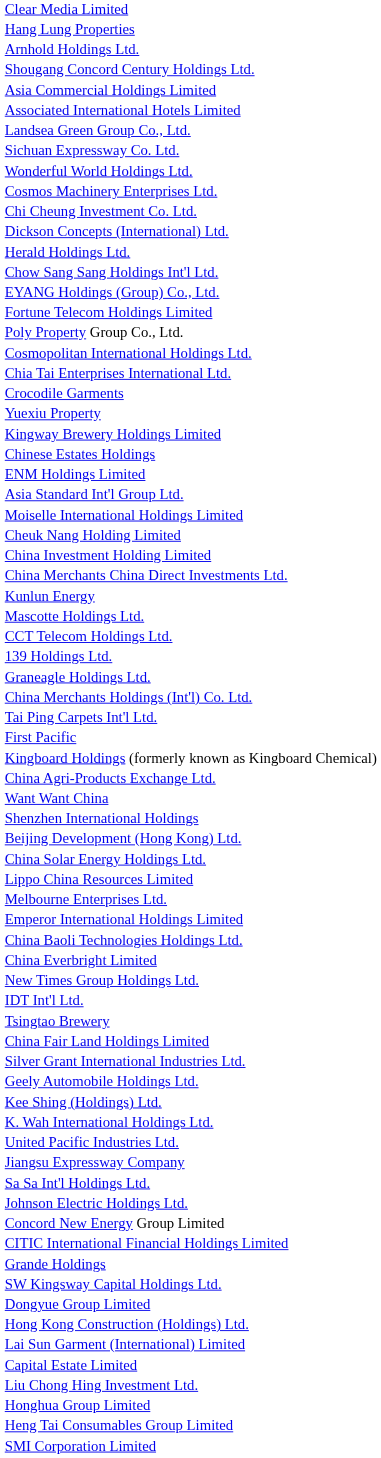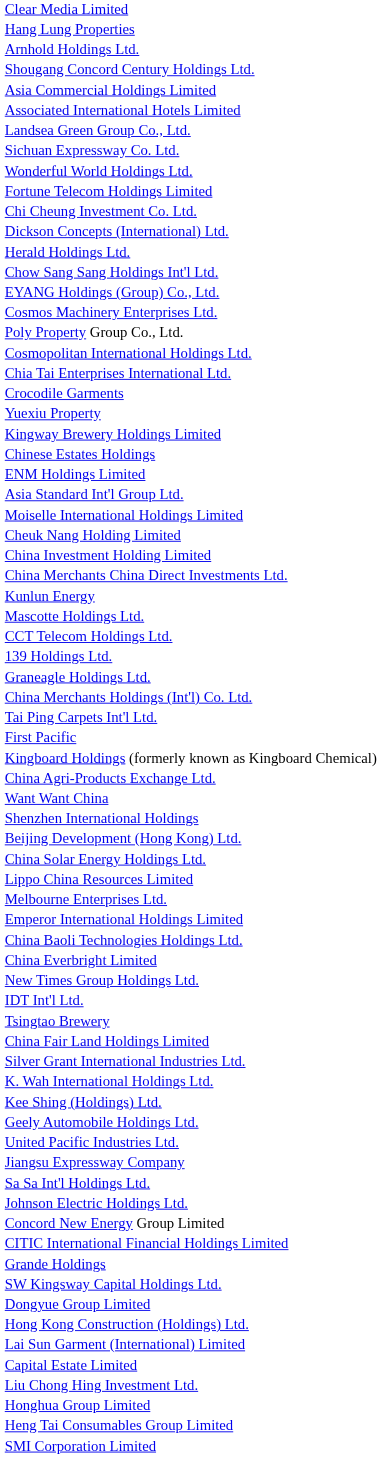row 10 | column 1: Cosmos Machinery Enterprises Ltd. -> Fortune Telecom Holdings Limited
row 16 | column 1: Fortune Telecom Holdings Limited -> Cosmos Machinery Enterprises Ltd.
row 54 | column 1: Geely Automobile Holdings Ltd. -> K. Wah International Holdings Ltd.
row 56 | column 1: K. Wah International Holdings Ltd. -> Geely Automobile Holdings Ltd.
